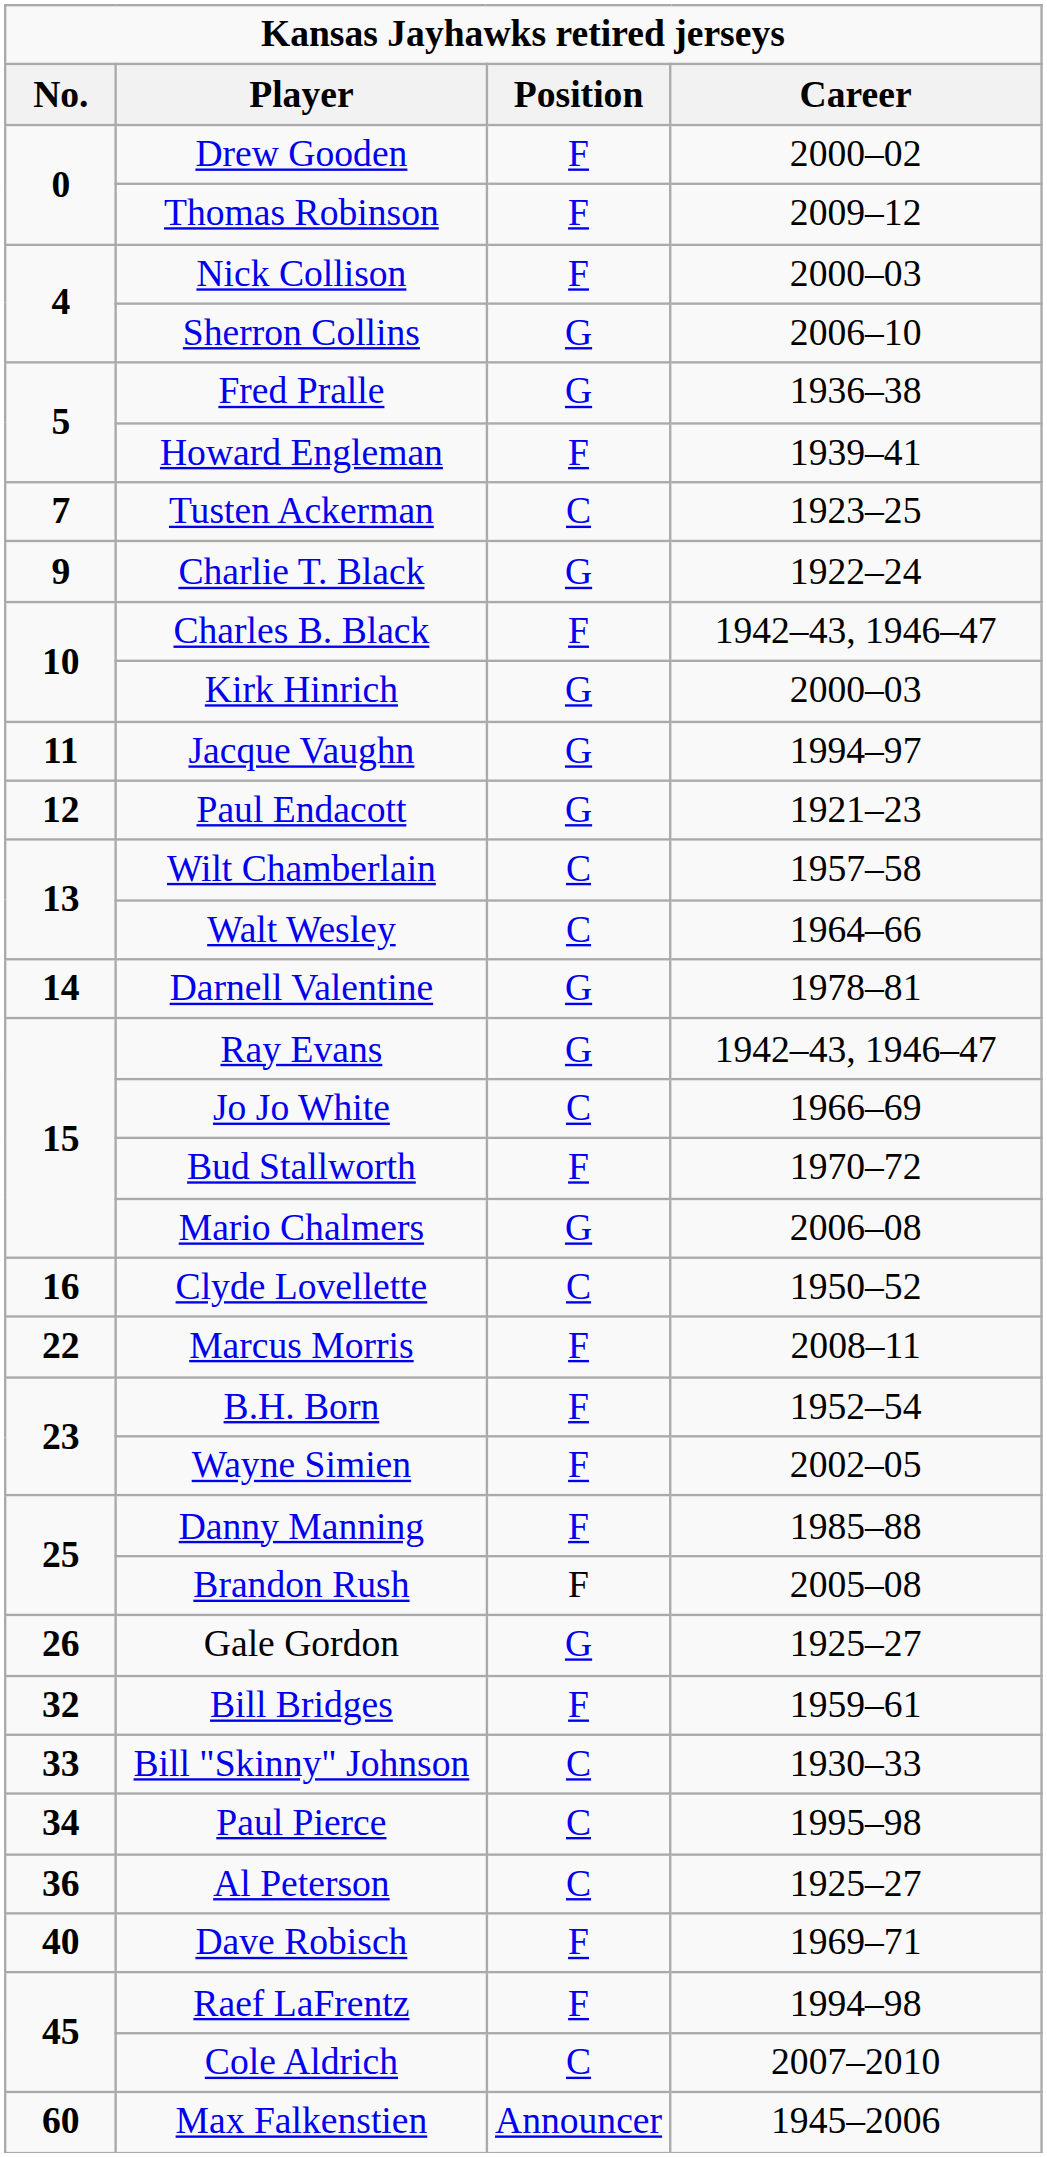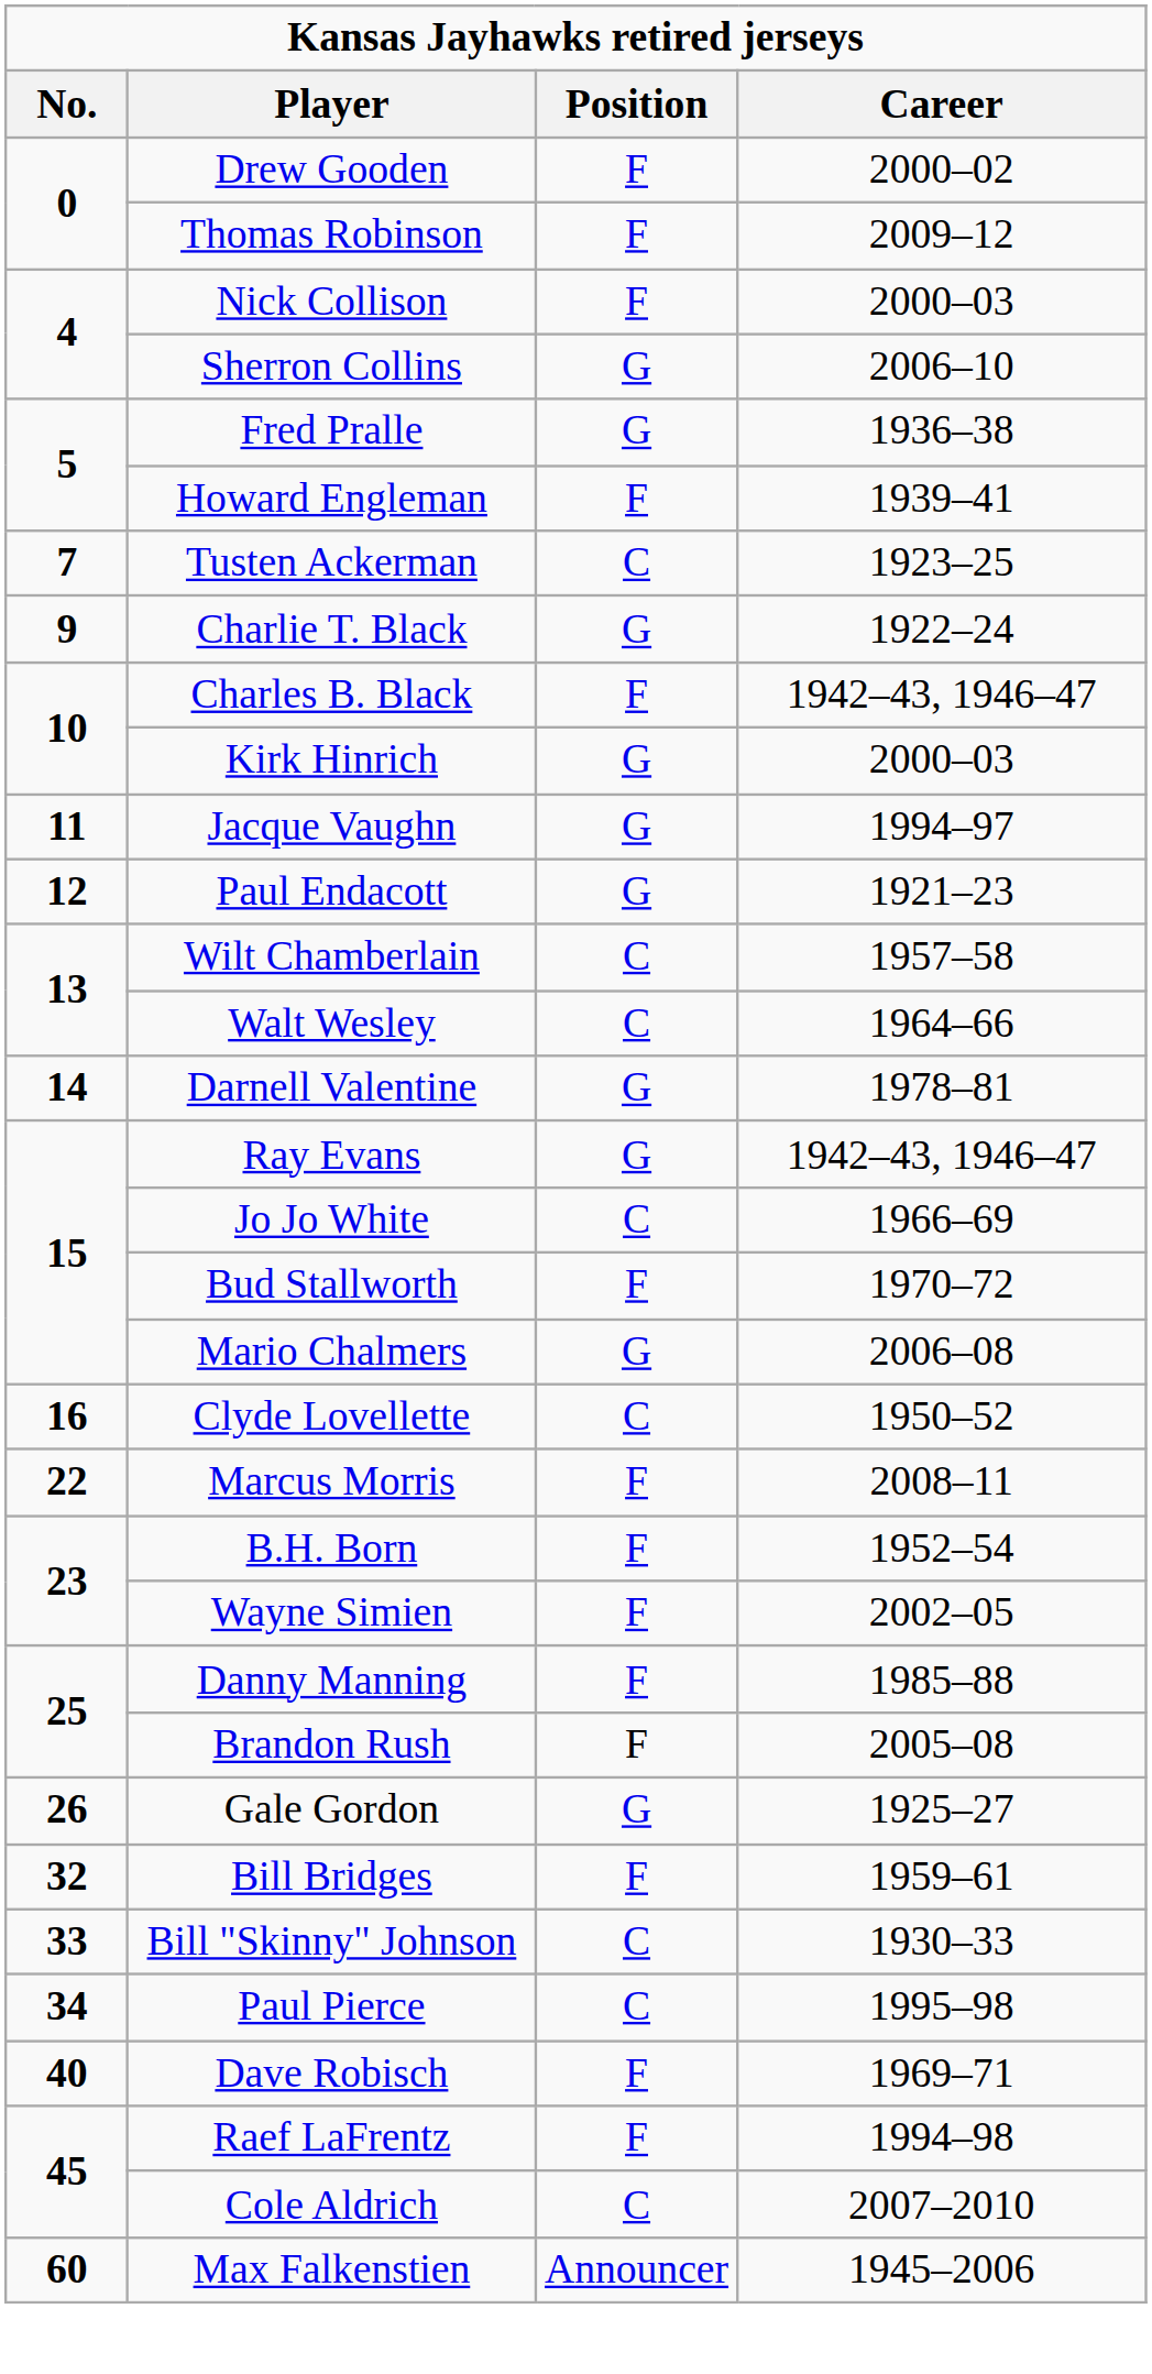- row: 36 | Al Peterson | C | 1925–27
